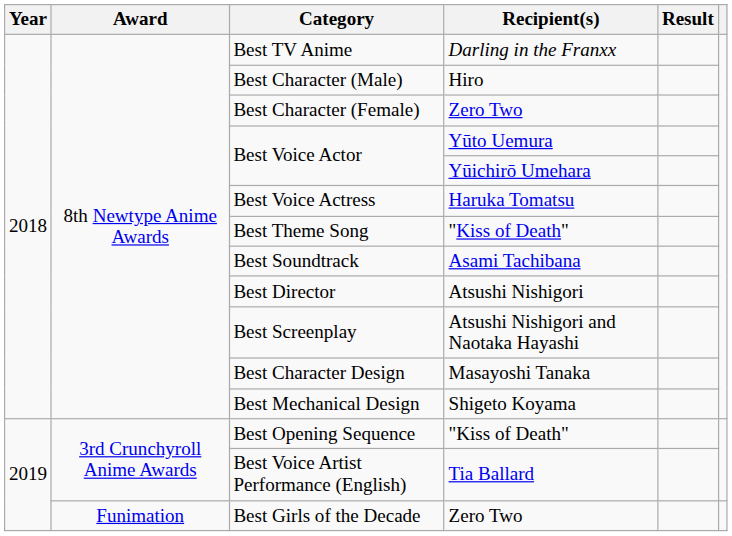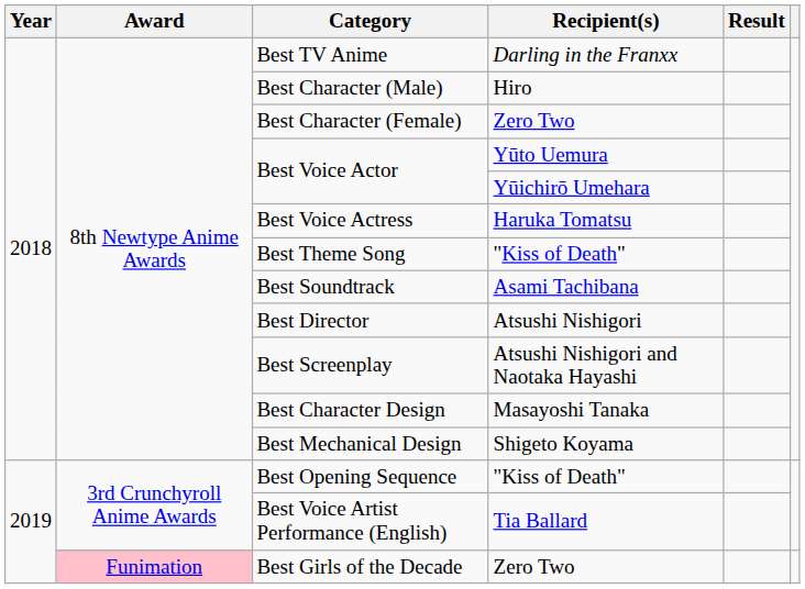Best Girls of the Decade | Award: no background -> pink background
